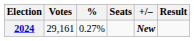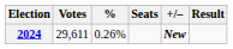2024 | Votes: 29,161 -> 29,611
2024 | %: 0.27% -> 0.26%
